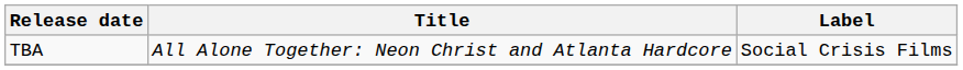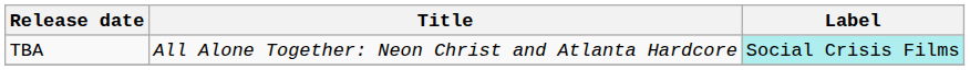row 2 | Label: no background -> paleturquoise background
